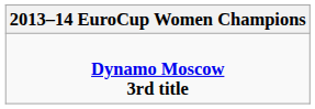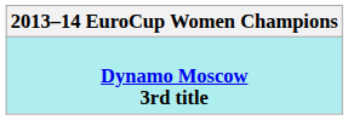row 2 | column 1: no background -> paleturquoise background
